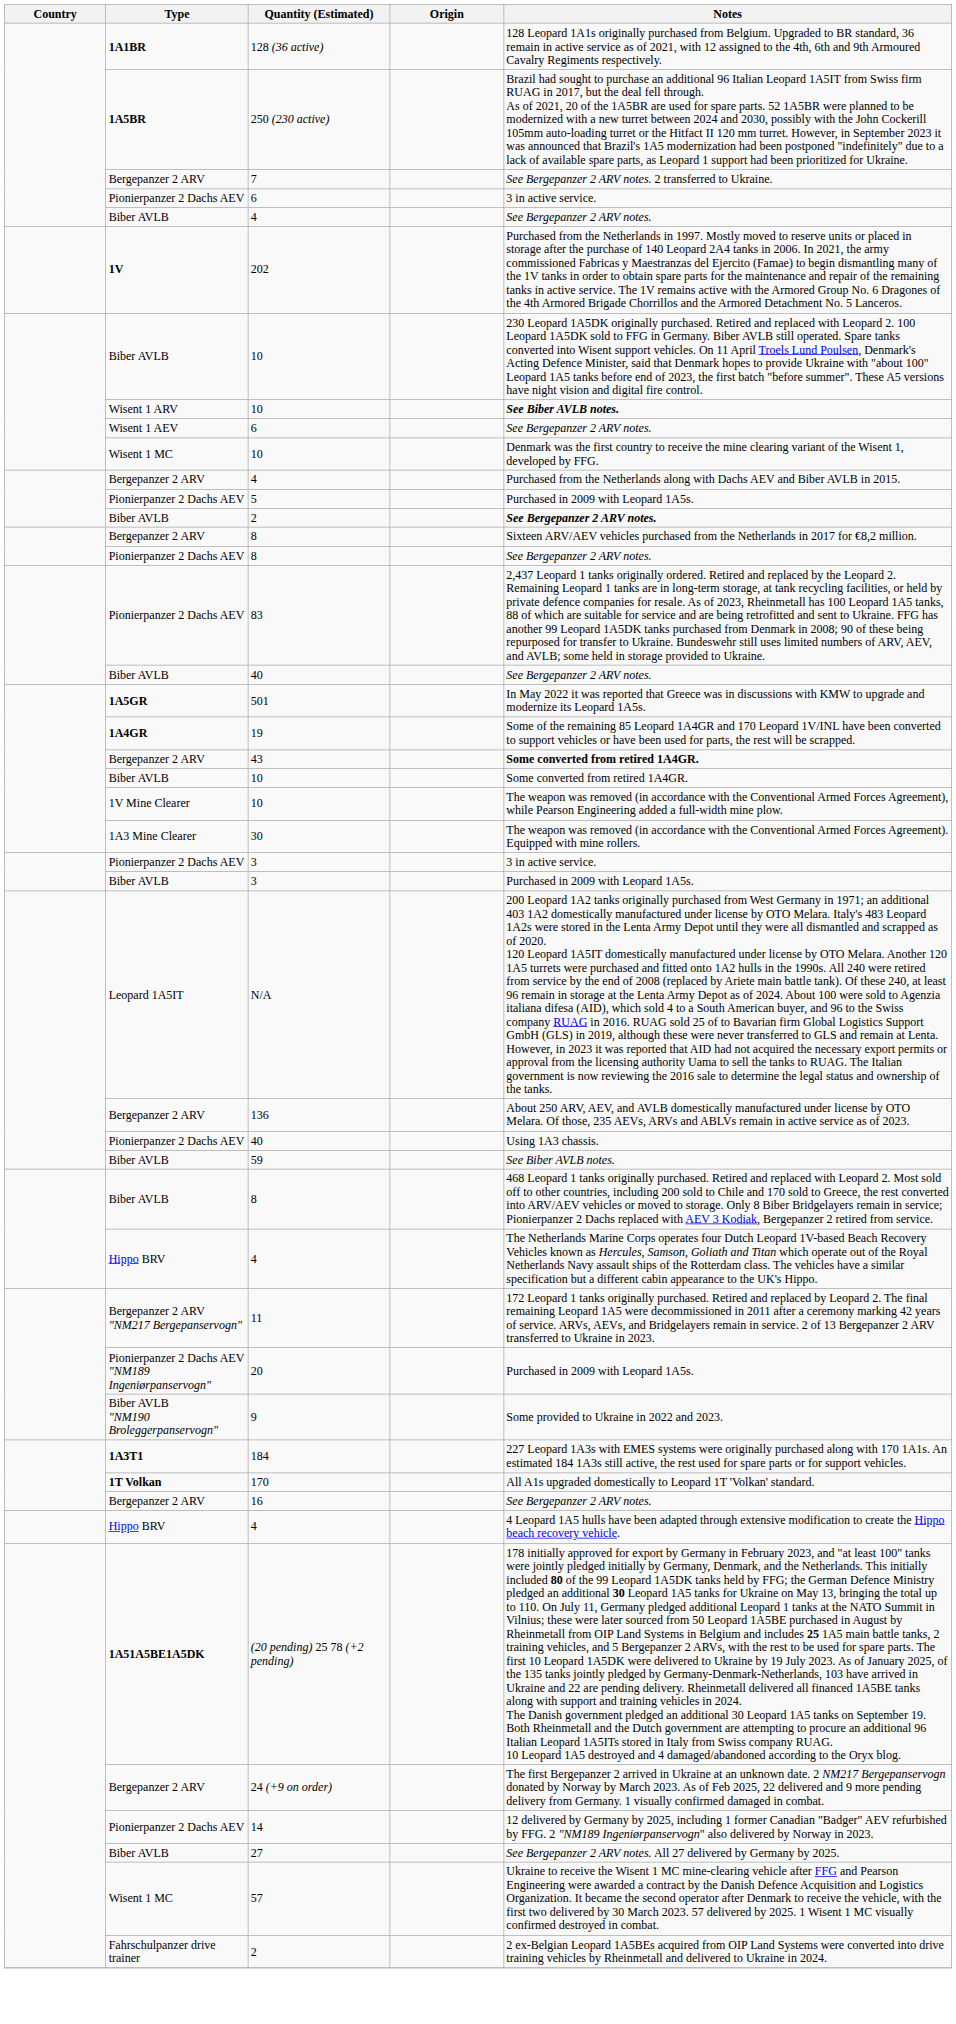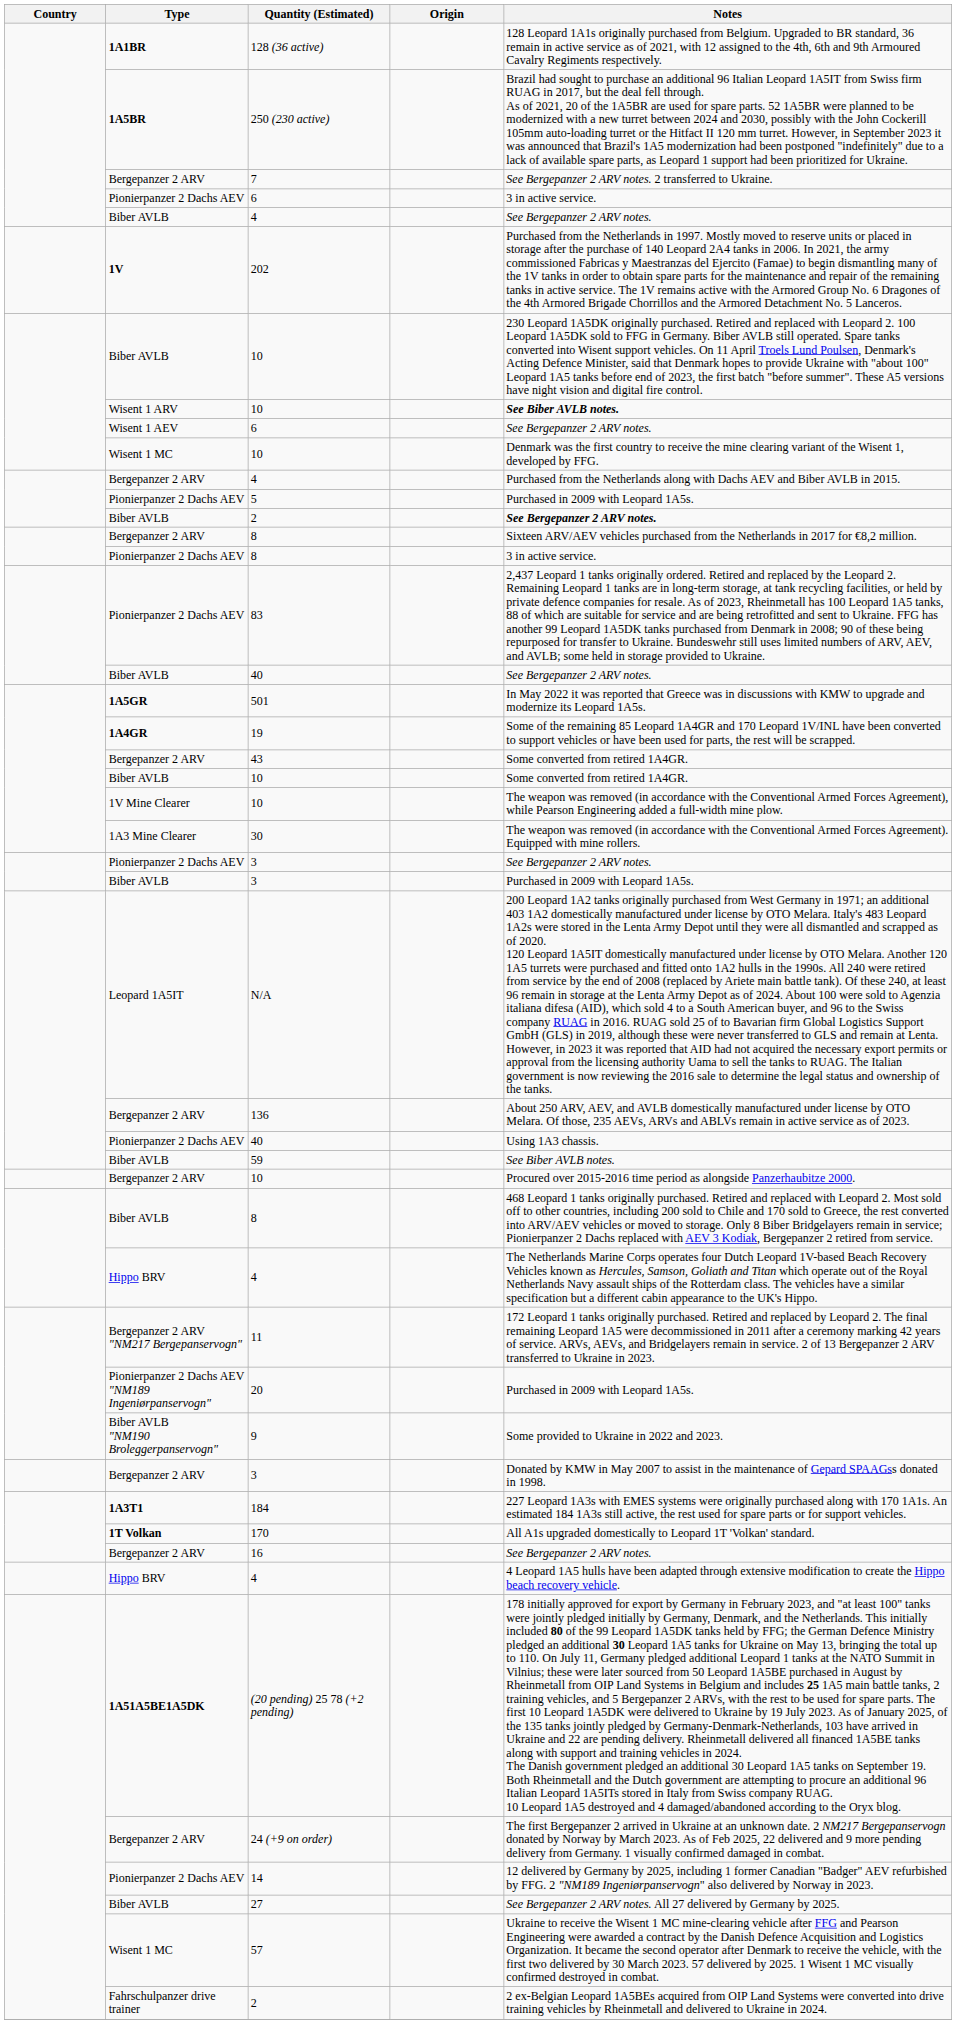Pionierpanzer 2 Dachs AEV / 8 | Notes: See Bergepanzer 2 ARV notes. -> 3 in active service.
43 | Notes: bold -> normal
Pionierpanzer 2 Dachs AEV / 3 | Notes: 3 in active service. -> See Bergepanzer 2 ARV notes.
+ row: Bergepanzer 2 ARV | 10 | Procured over 2015-2016 time period as alongside Panzerhaubitze 2000.
+ row: Bergepanzer 2 ARV | 3 | Donated by KMW in May 2007 to assist in the maintenance of Gepard SPAAGss donated in 1998.
